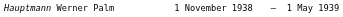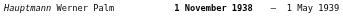Hauptmann Werner Palm | column 2: normal -> bold
